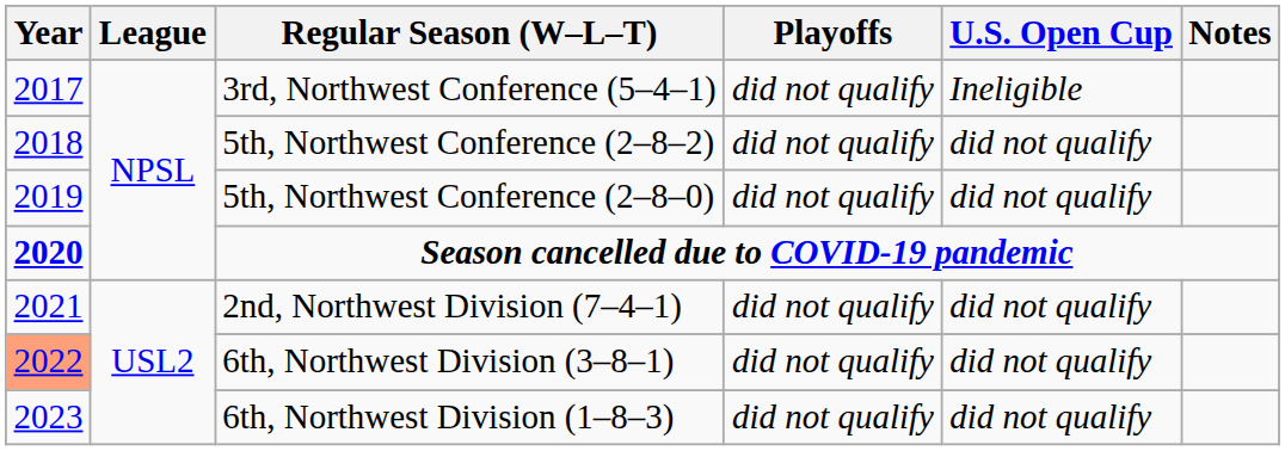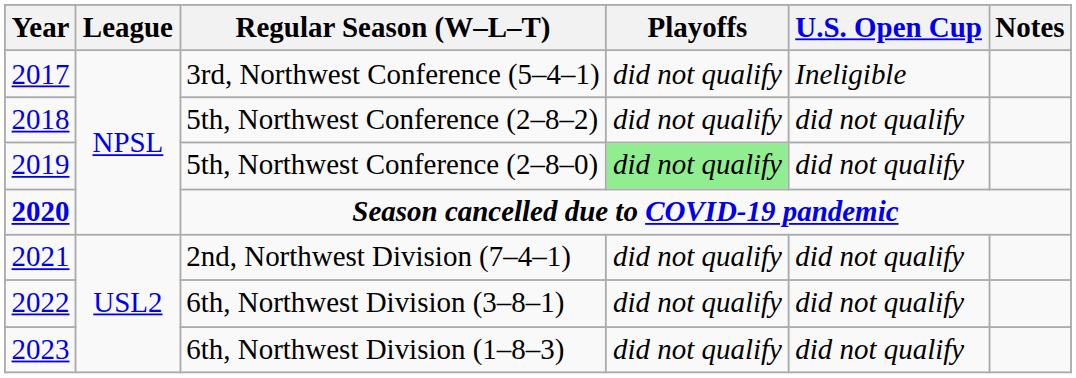5th, Northwest Conference (2–8–0) | Playoffs: no background -> lightgreen background
6th, Northwest Division (3–8–1) | Year: lightsalmon background -> no background
